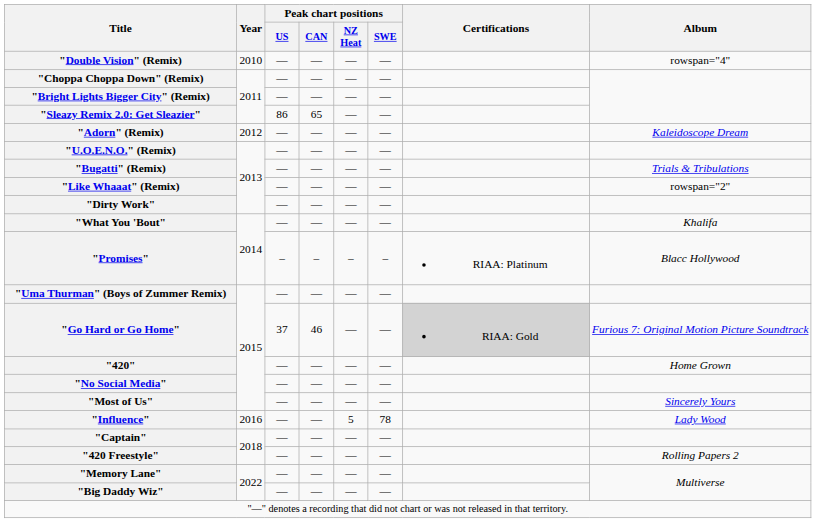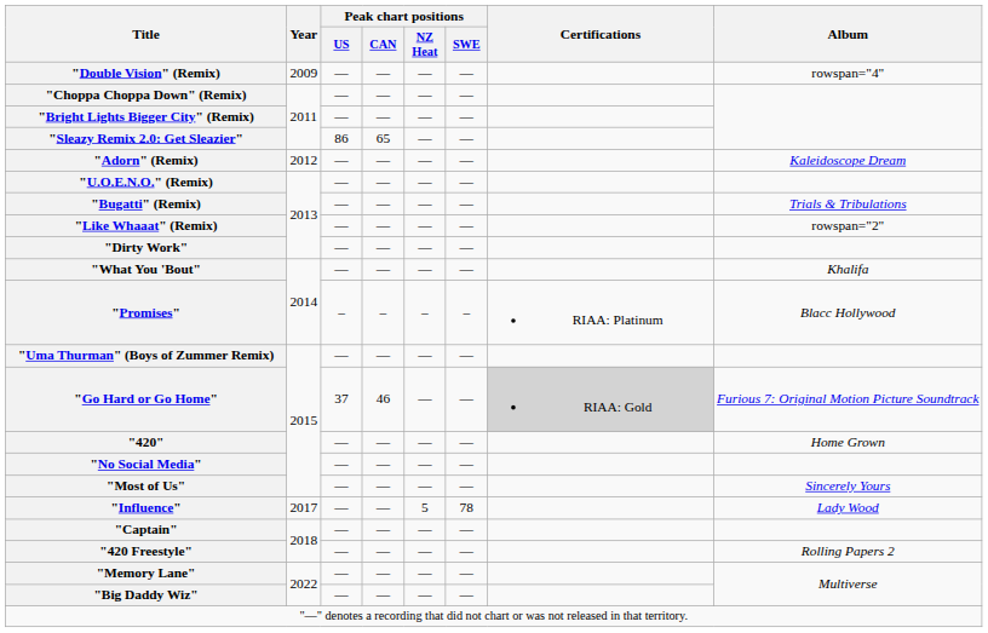"Double Vision" (Remix) | Year: 2010 -> 2009
"Influence" | Year: 2016 -> 2017
